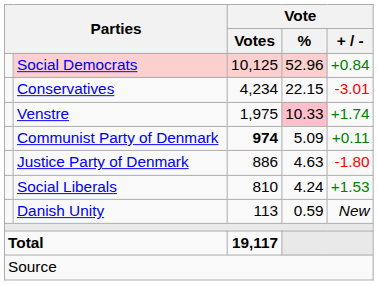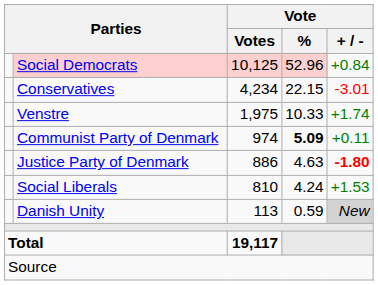Venstre | Vote / %: pink background -> no background
Communist Party of Denmark | Vote / Votes: bold -> normal
Communist Party of Denmark | Vote / %: normal -> bold
Justice Party of Denmark | Vote / + / -: normal -> bold
Danish Unity | Vote / + / -: no background -> lightgrey background
